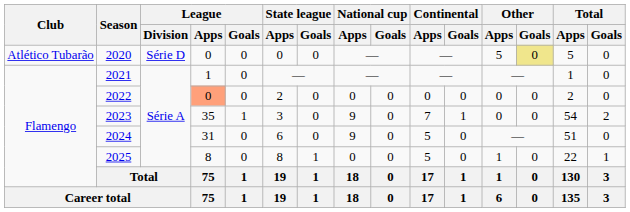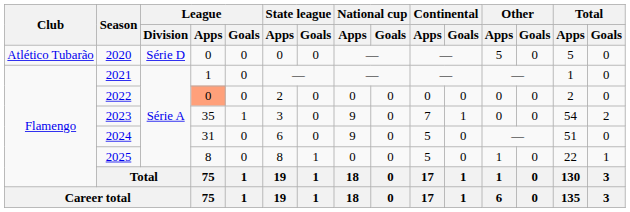2020 | Other / Goals: khaki background -> no background
